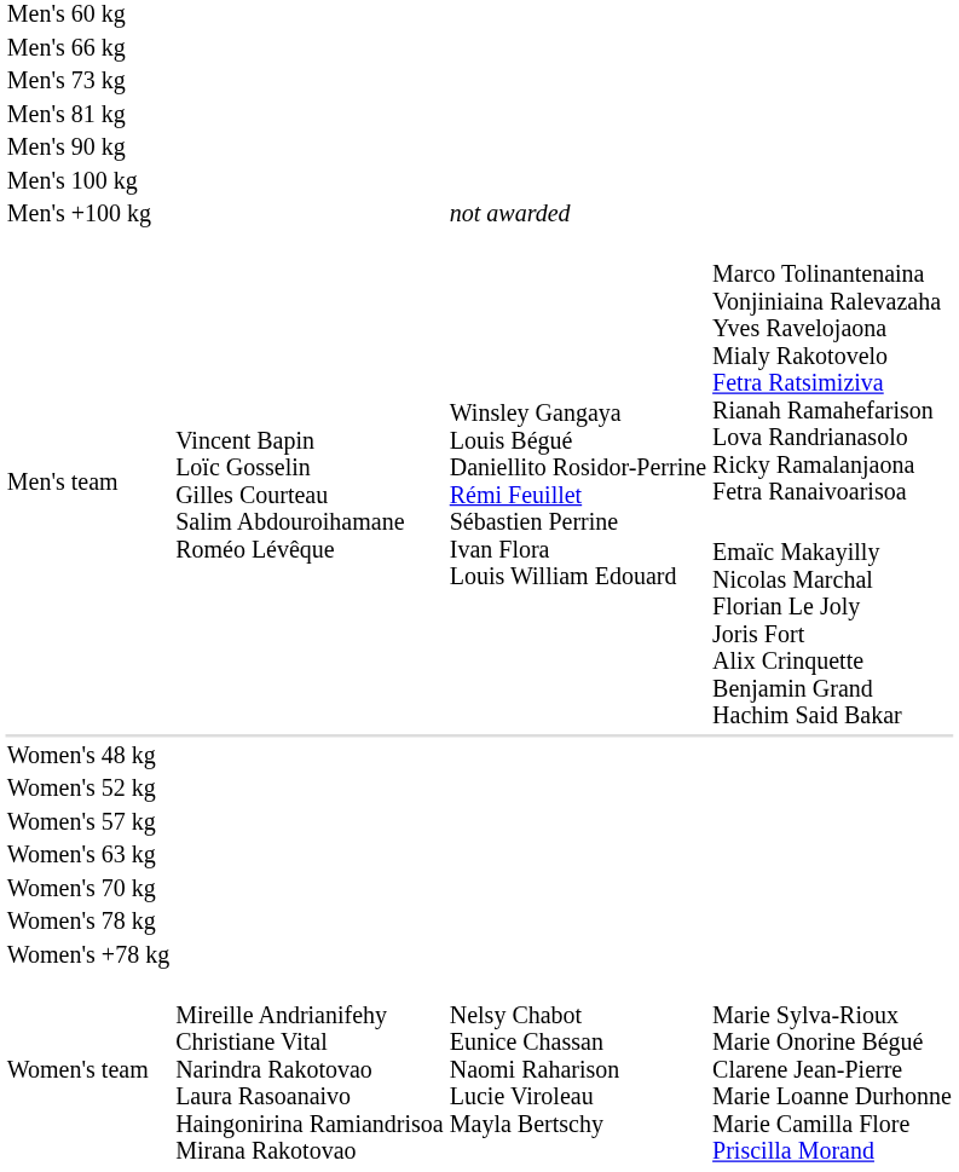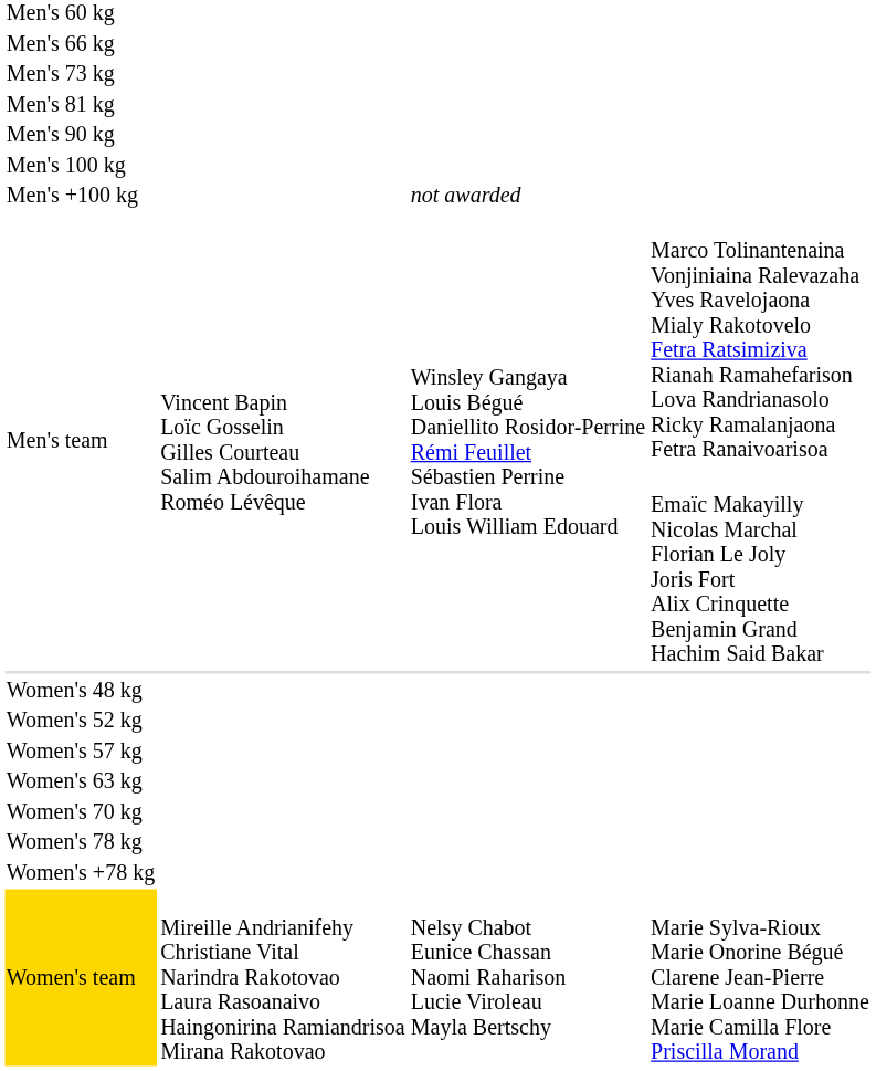Women's team | column 1: no background -> gold background
